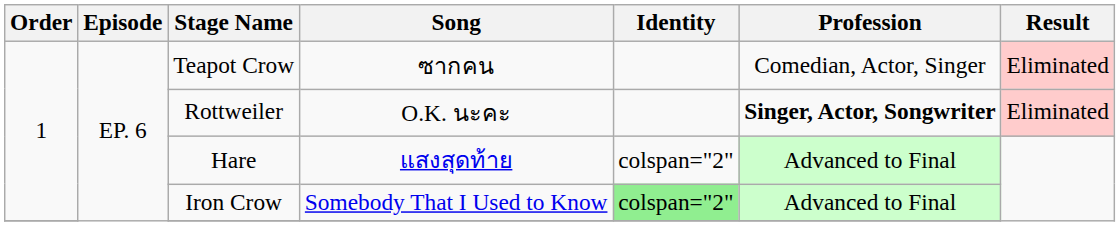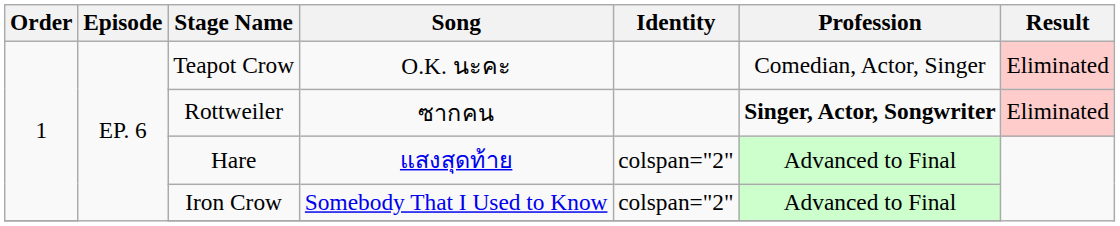Teapot Crow | Song: ซากคน -> O.K. นะคะ
Rottweiler | Song: O.K. นะคะ -> ซากคน
Iron Crow | Identity: lightgreen background -> no background
